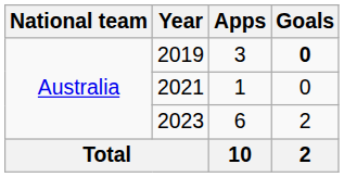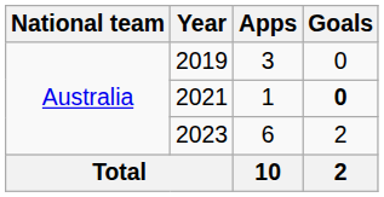2019 | Goals: bold -> normal
2021 | Goals: normal -> bold
